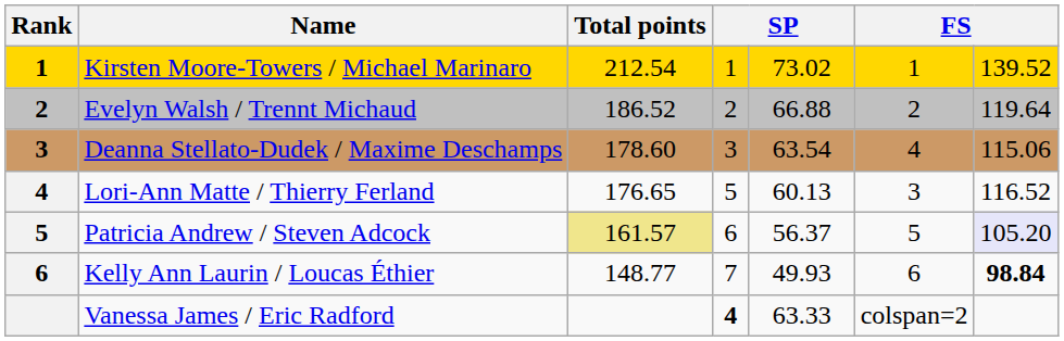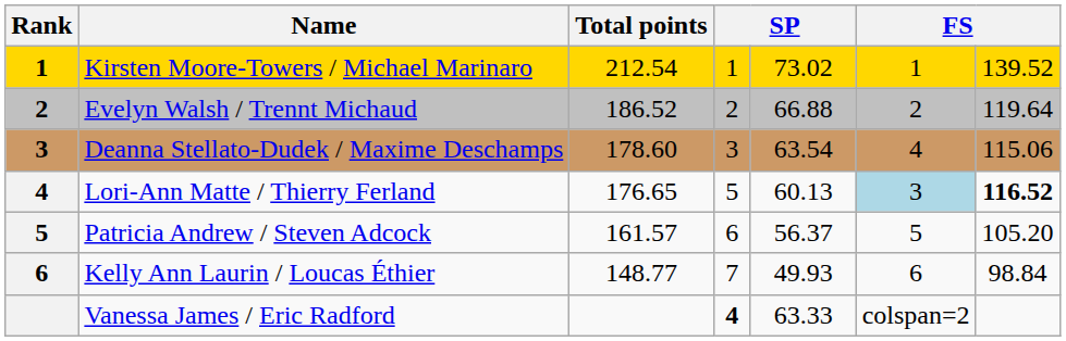Lori-Ann Matte / Thierry Ferland | column 6: no background -> lightblue background
Lori-Ann Matte / Thierry Ferland | column 7: normal -> bold
Patricia Andrew / Steven Adcock | Total points: khaki background -> no background
Patricia Andrew / Steven Adcock | column 7: lavender background -> no background
Kelly Ann Laurin / Loucas Éthier | column 7: bold -> normal
